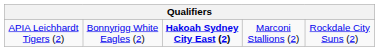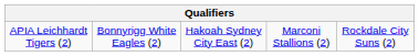APIA Leichhardt Tigers (2) | column 3: bold -> normal
